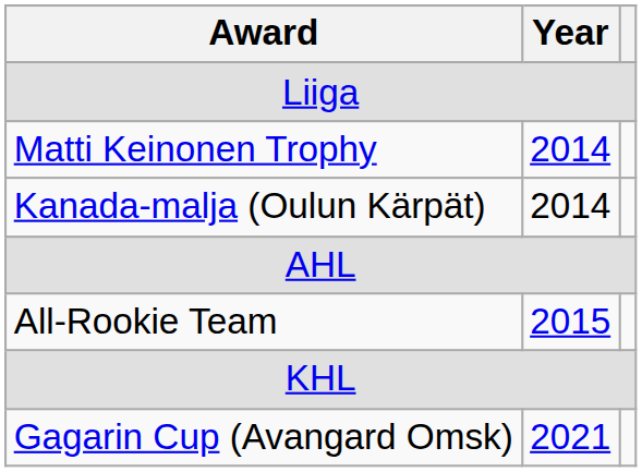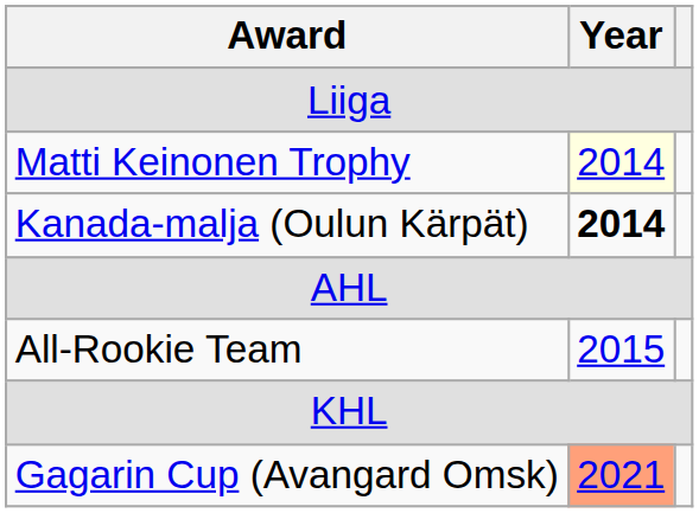Matti Keinonen Trophy | Year: no background -> lightyellow background
Kanada-malja (Oulun Kärpät) | Year: normal -> bold
Gagarin Cup (Avangard Omsk) | Year: no background -> lightsalmon background
